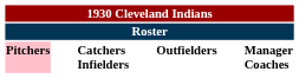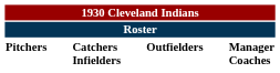Pitchers | column 1: pink background -> no background
